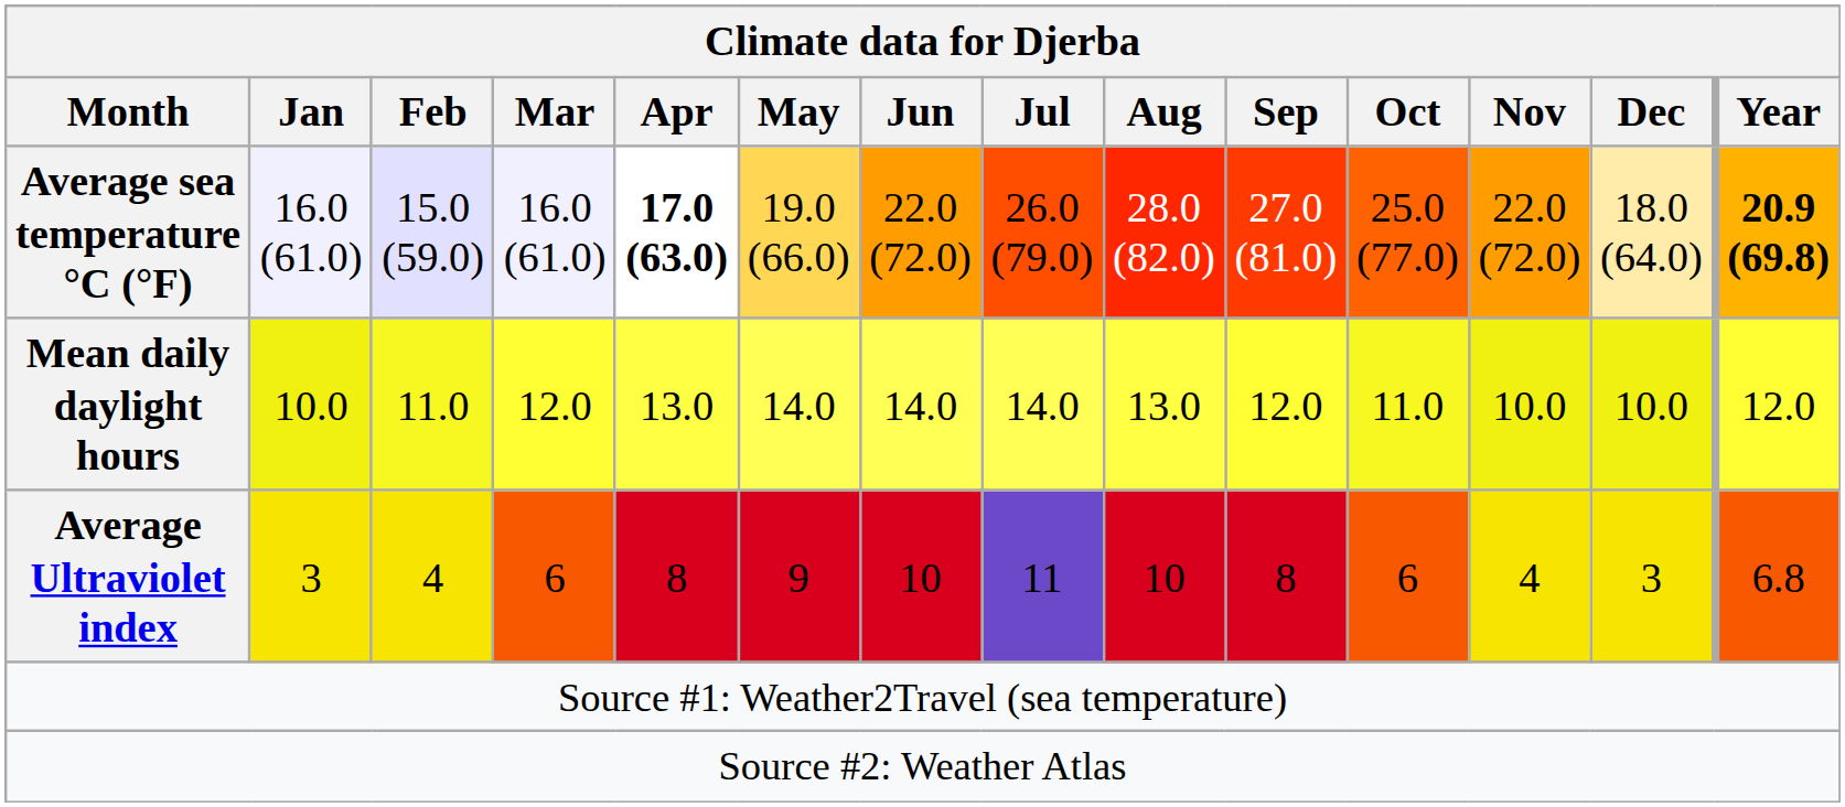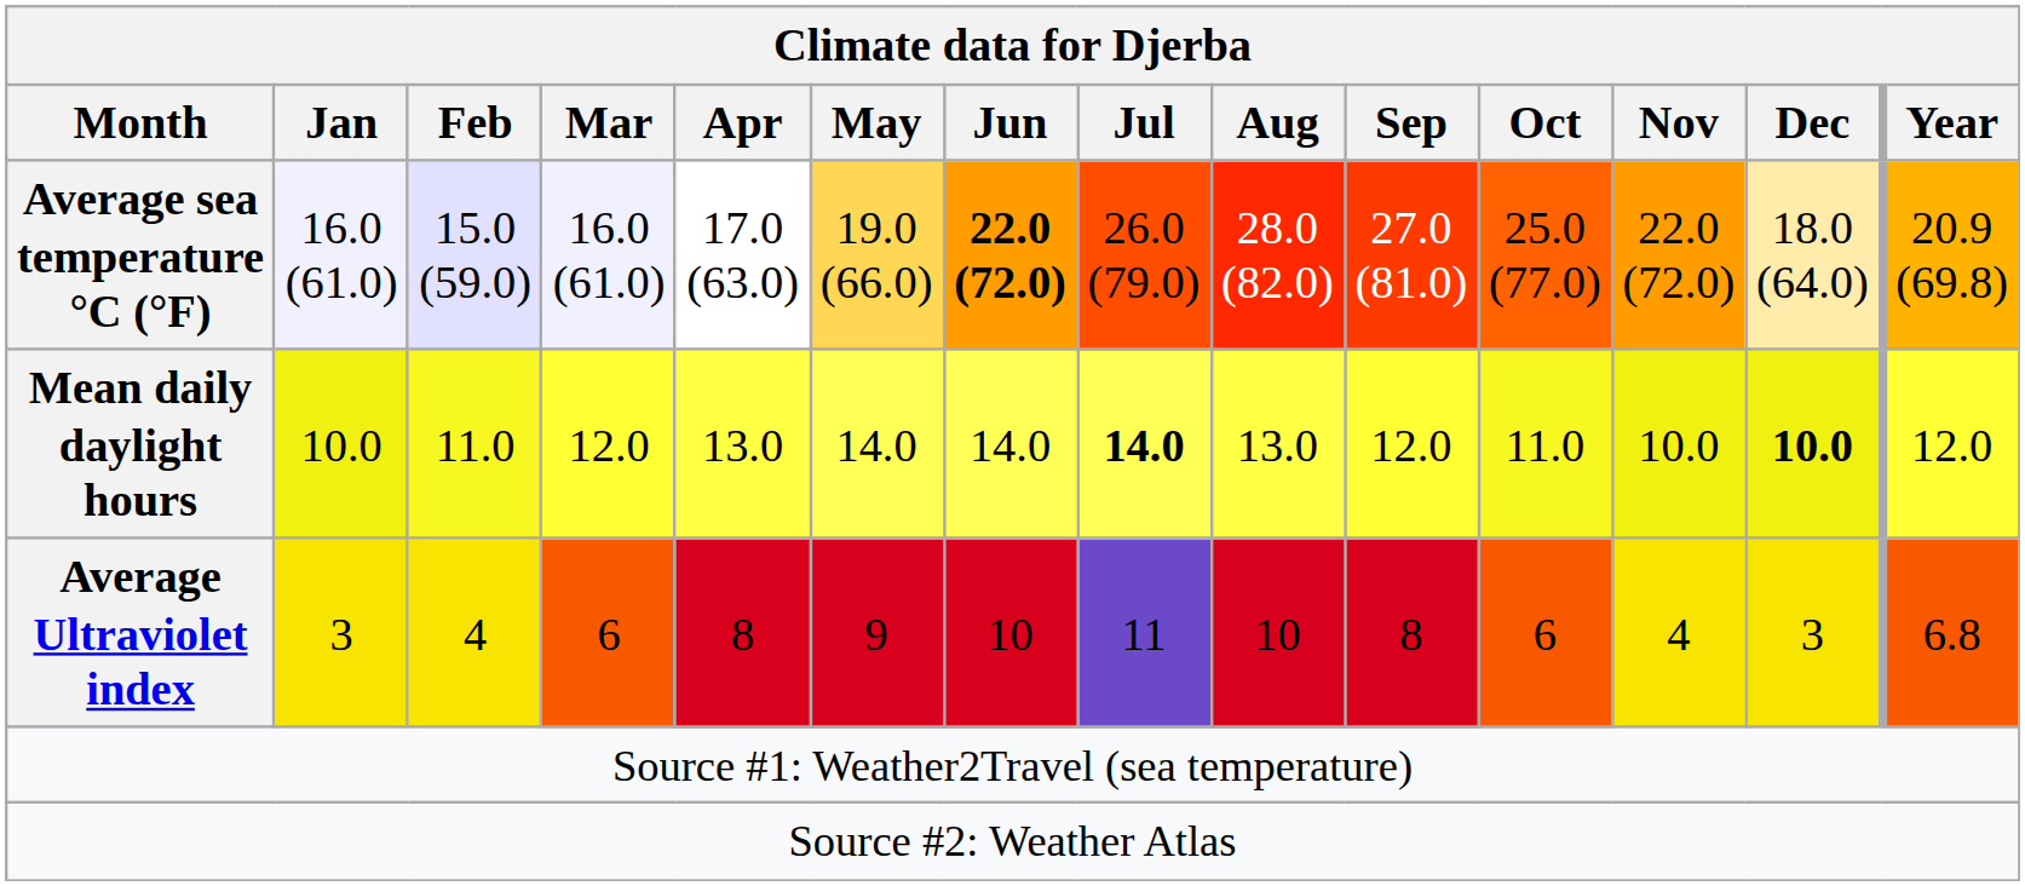row 3 | Apr: bold -> normal
row 3 | Jun: normal -> bold
row 3 | Year: bold -> normal
row 4 | Jul: normal -> bold
row 4 | Dec: normal -> bold
